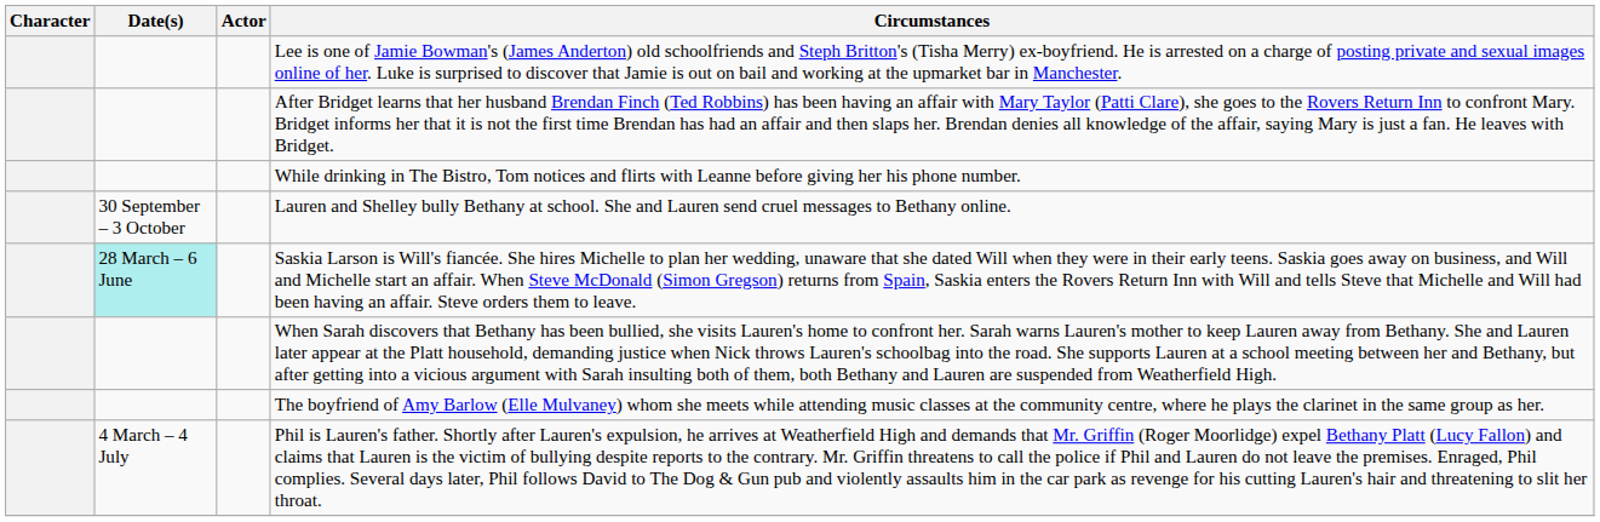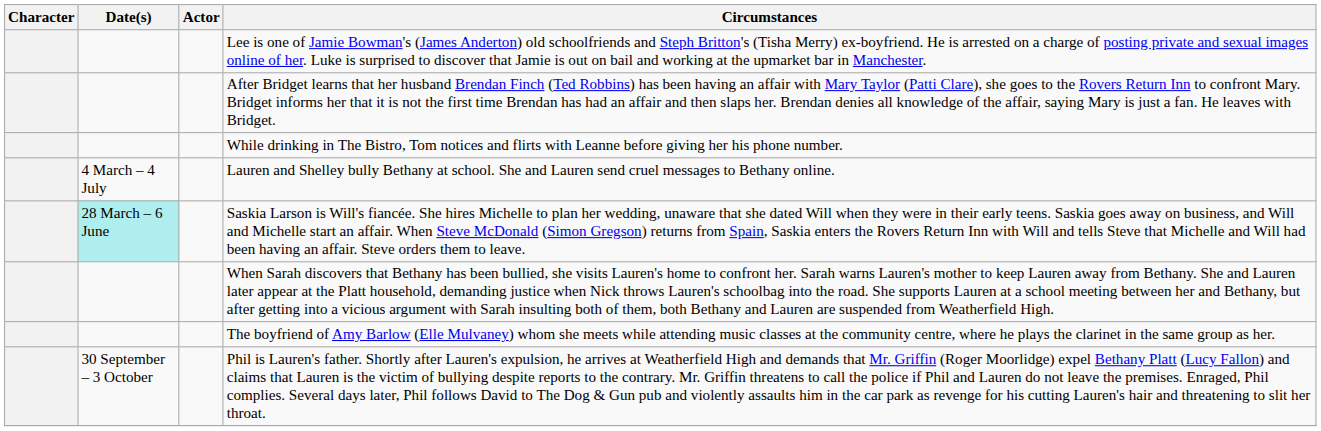row 5 | Date(s): 30 September – 3 October -> 4 March – 4 July
row 9 | Date(s): 4 March – 4 July -> 30 September – 3 October
